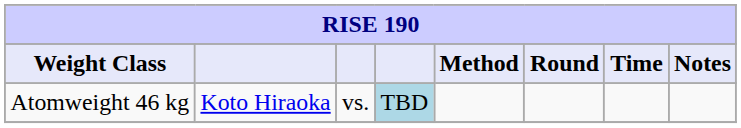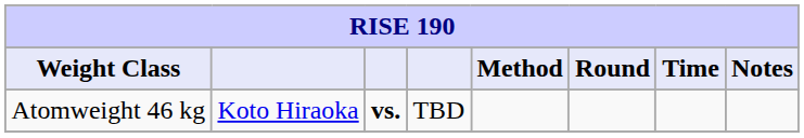Atomweight 46 kg | column 3: normal -> bold
Atomweight 46 kg | column 4: lightblue background -> no background
